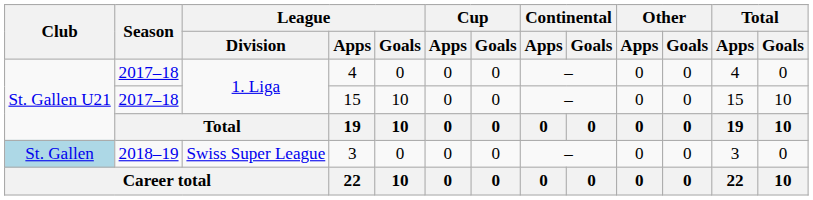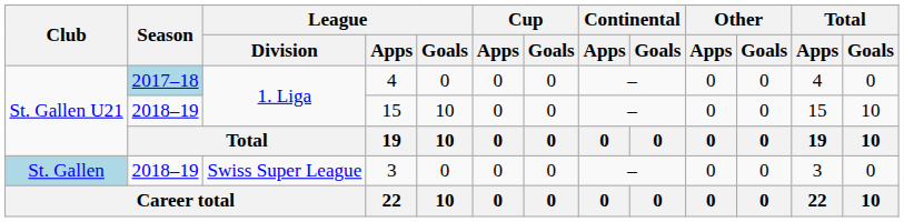row 3 | Season: no background -> lightblue background
row 4 | Season: 2017–18 -> 2018–19
